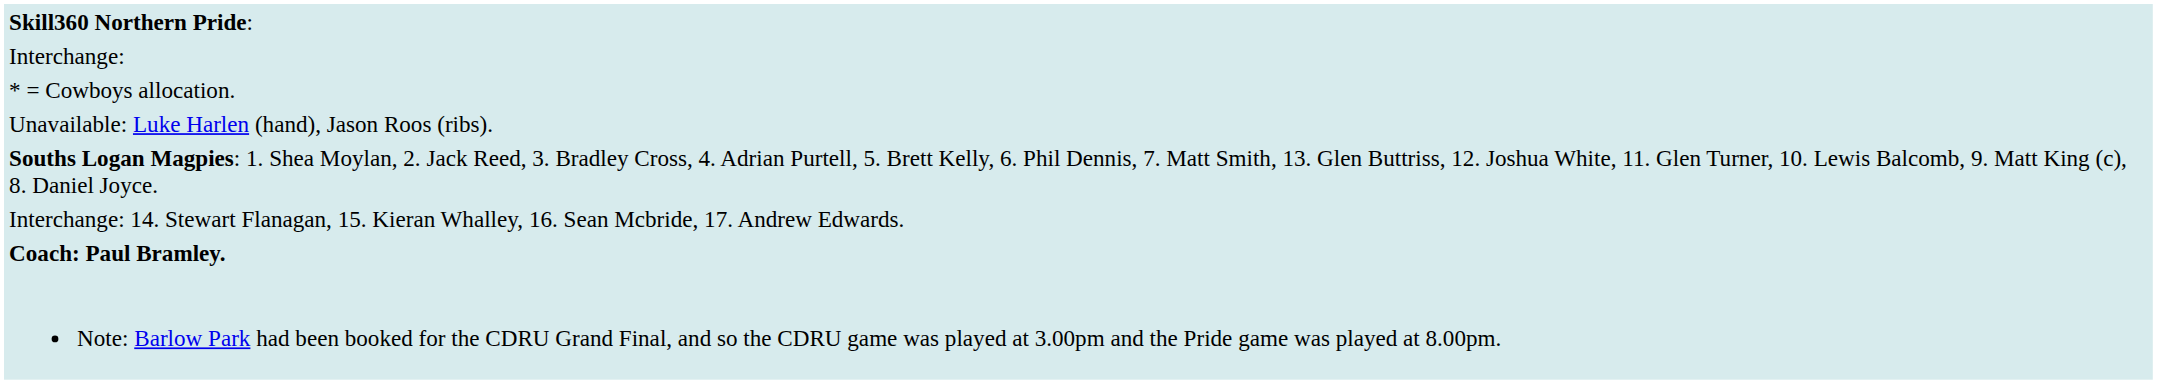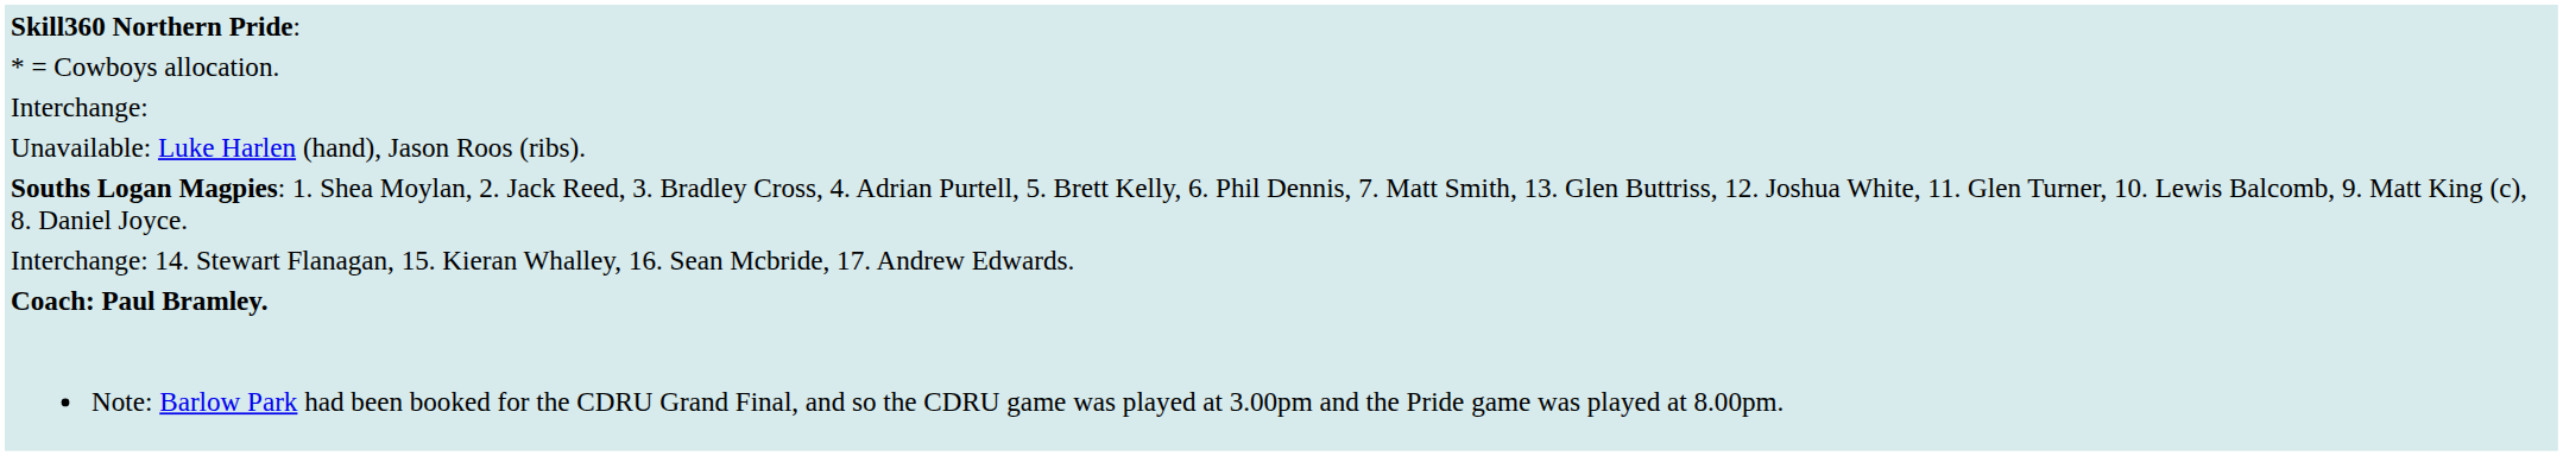row 2 | column 1: Interchange: -> * = Cowboys allocation.
row 3 | column 1: * = Cowboys allocation. -> Interchange:
